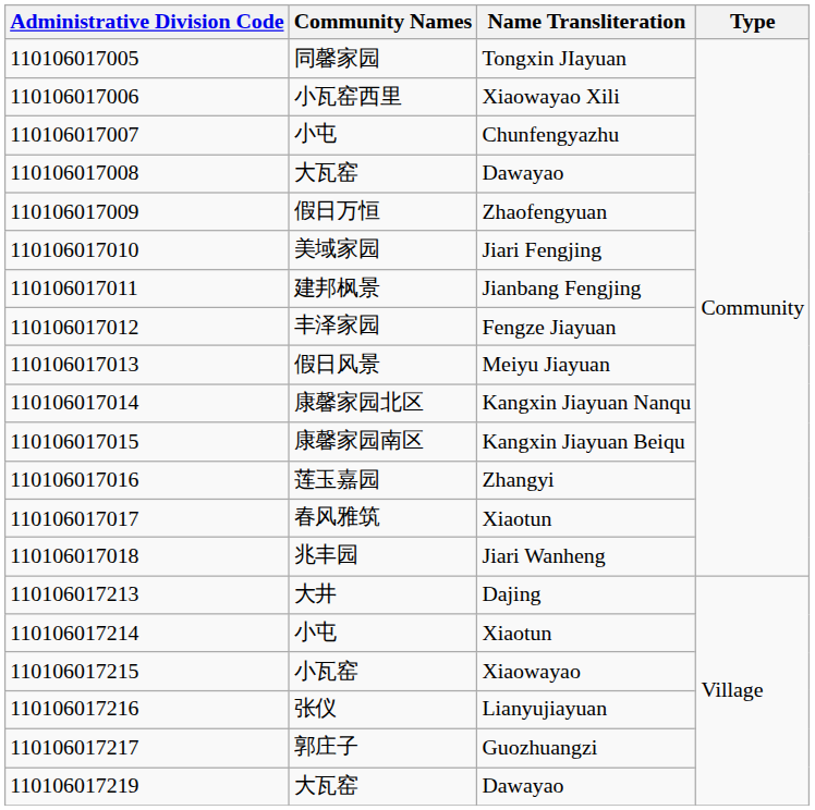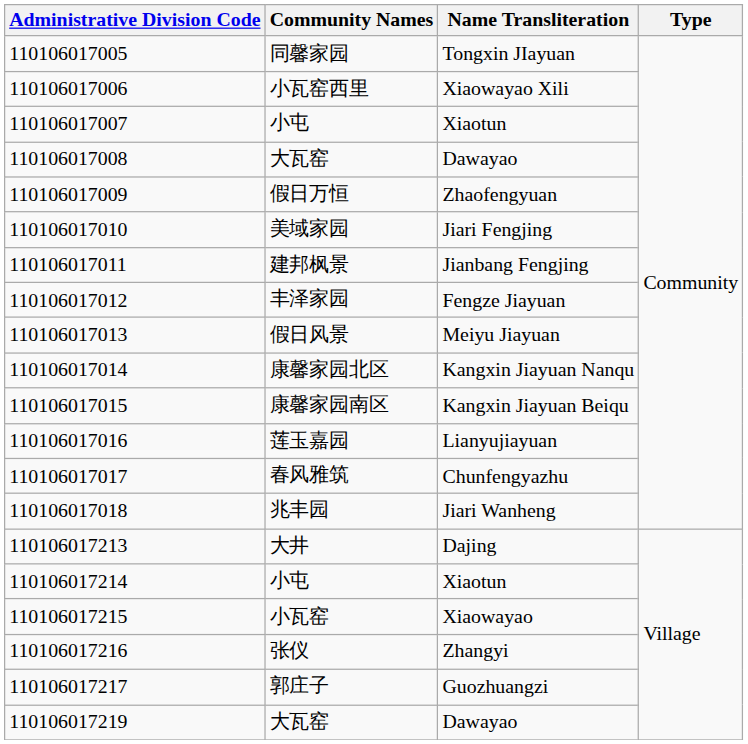110106017007 / 小屯 | Name Transliteration: Chunfengyazhu -> Xiaotun
莲玉嘉园 | Name Transliteration: Zhangyi -> Lianyujiayuan
春风雅筑 | Name Transliteration: Xiaotun -> Chunfengyazhu
张仪 | Name Transliteration: Lianyujiayuan -> Zhangyi
